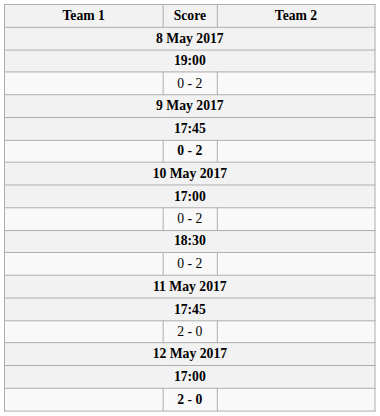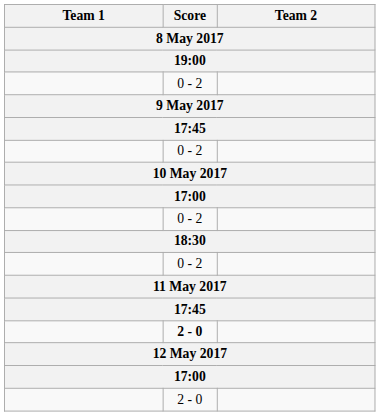row 7 | Score: bold -> normal
row 15 | Score: normal -> bold
row 18 | Score: bold -> normal
